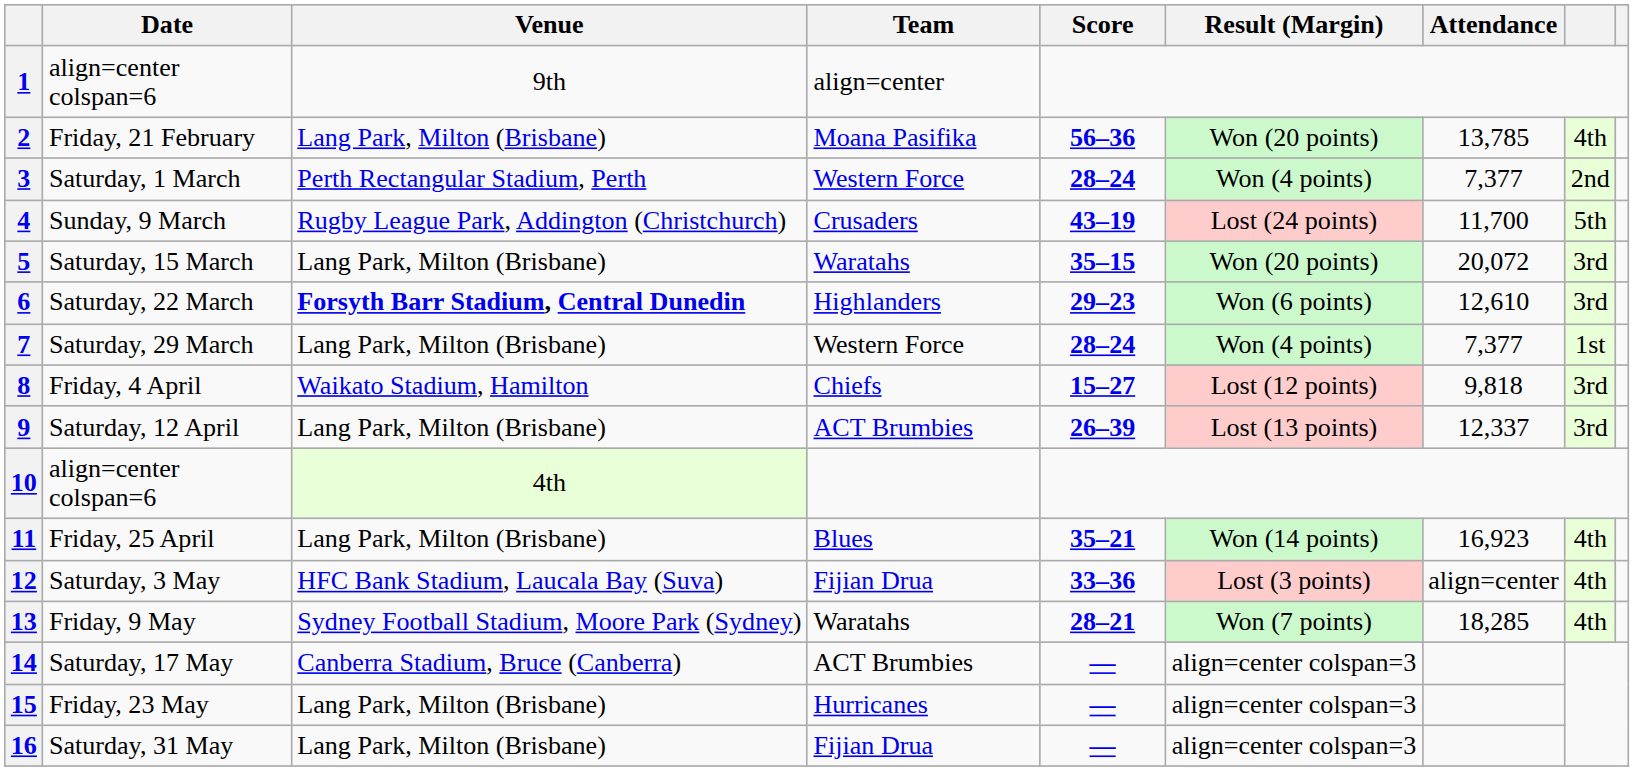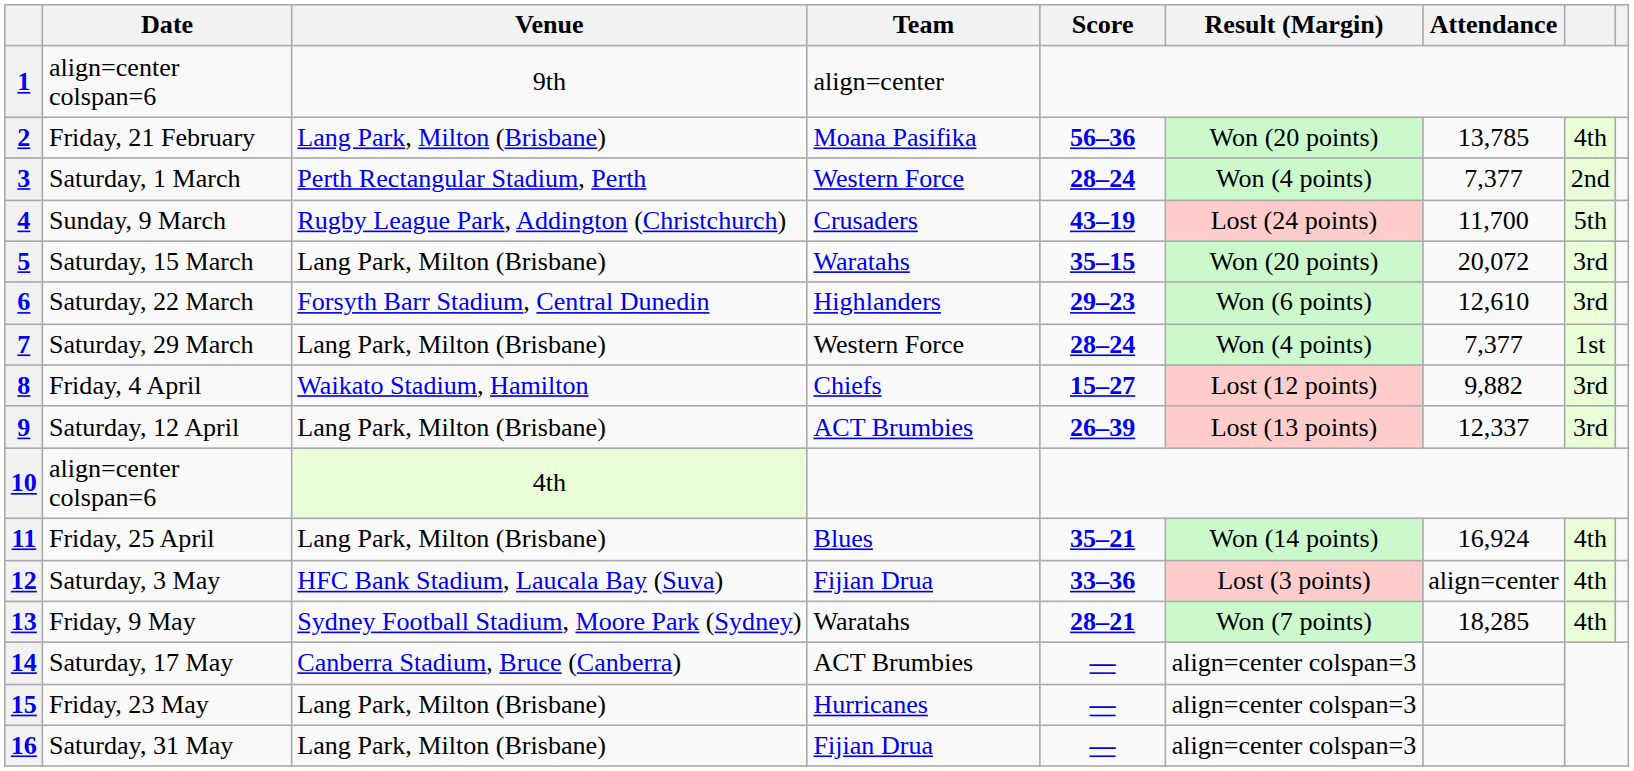6 | Venue: bold -> normal
8 | Attendance: 9,818 -> 9,882
11 | Attendance: 16,923 -> 16,924
